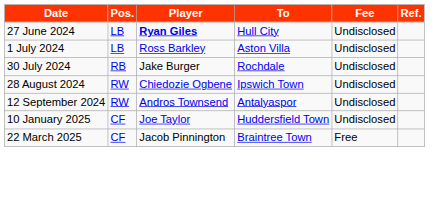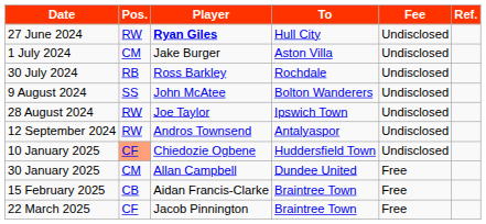27 June 2024 | Pos.: LB -> RW
1 July 2024 | Pos.: LB -> CM
1 July 2024 | Player: Ross Barkley -> Jake Burger
30 July 2024 | Player: Jake Burger -> Ross Barkley
+ row: 9 August 2024 | SS | John McAtee | Bolton Wanderers | Undisclosed
28 August 2024 | Player: Chiedozie Ogbene -> Joe Taylor
10 January 2025 | Pos.: no background -> lightsalmon background
10 January 2025 | Player: Joe Taylor -> Chiedozie Ogbene
+ row: 30 January 2025 | CM | Allan Campbell | Dundee United | Free
+ row: 15 February 2025 | CB | Aidan Francis-Clarke | Braintree Town | Free
